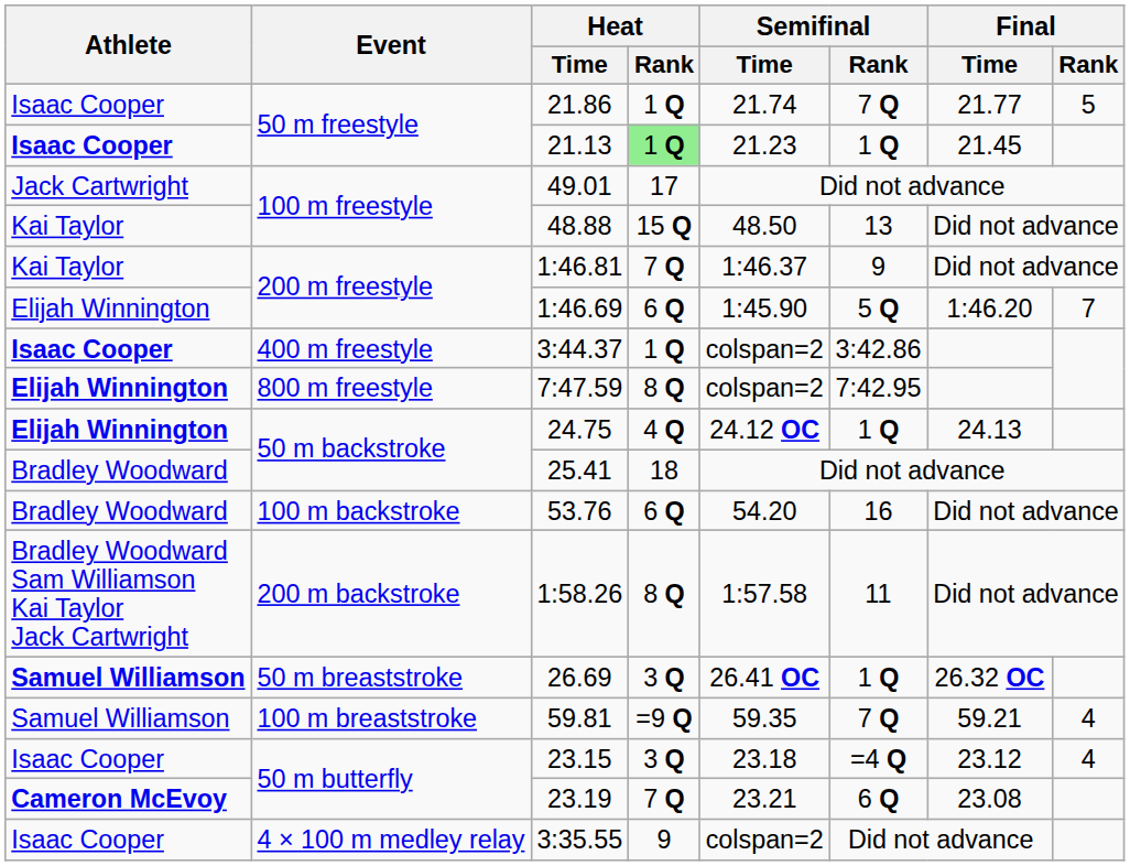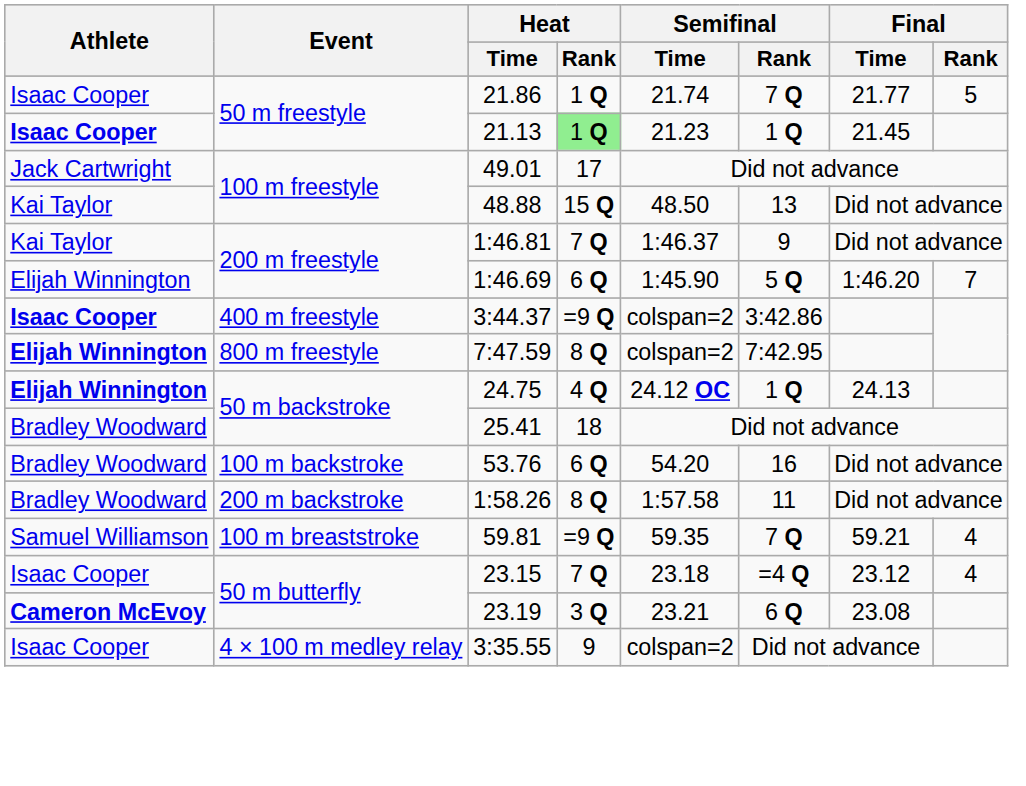3:44.37 | Heat / Rank: 1 Q -> =9 Q
1:58.26 | Athlete: Bradley Woodward Sam Williamson Kai Taylor Jack Cartwright -> Bradley Woodward
- row: Samuel Williamson | 50 m breaststroke | 26.69 | 3 Q | 26.41 OC | 1 Q | 26.32 OC
23.15 | Heat / Rank: 3 Q -> 7 Q
23.19 | Heat / Rank: 7 Q -> 3 Q
